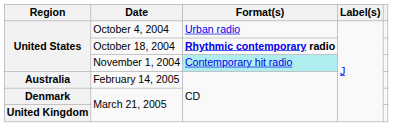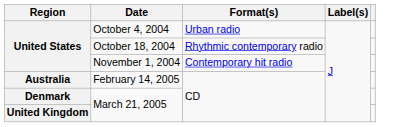October 18, 2004 | Format(s): bold -> normal
November 1, 2004 | Format(s): paleturquoise background -> no background
